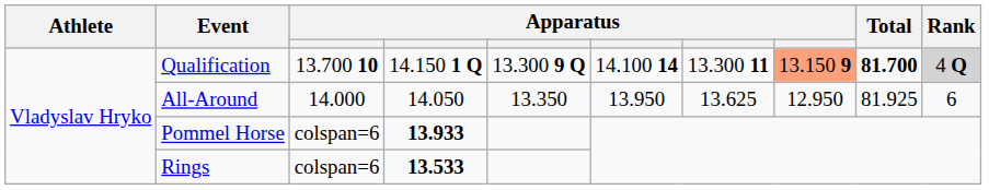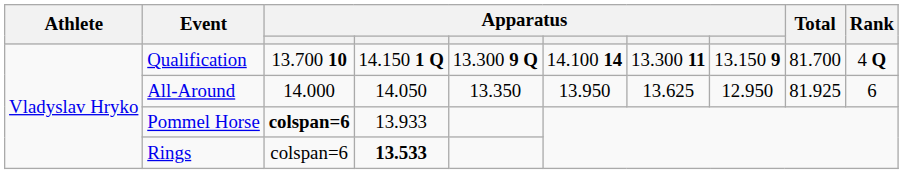Qualification | column 8: lightsalmon background -> no background
Qualification | Total: bold -> normal
Qualification | Rank: lightgrey background -> no background
Pommel Horse | column 3: normal -> bold
Pommel Horse | column 4: bold -> normal
